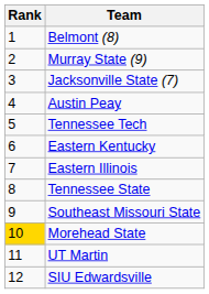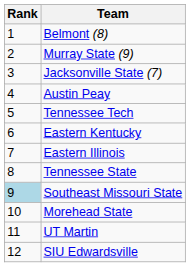Southeast Missouri State | Rank: no background -> lightblue background
Morehead State | Rank: gold background -> no background
